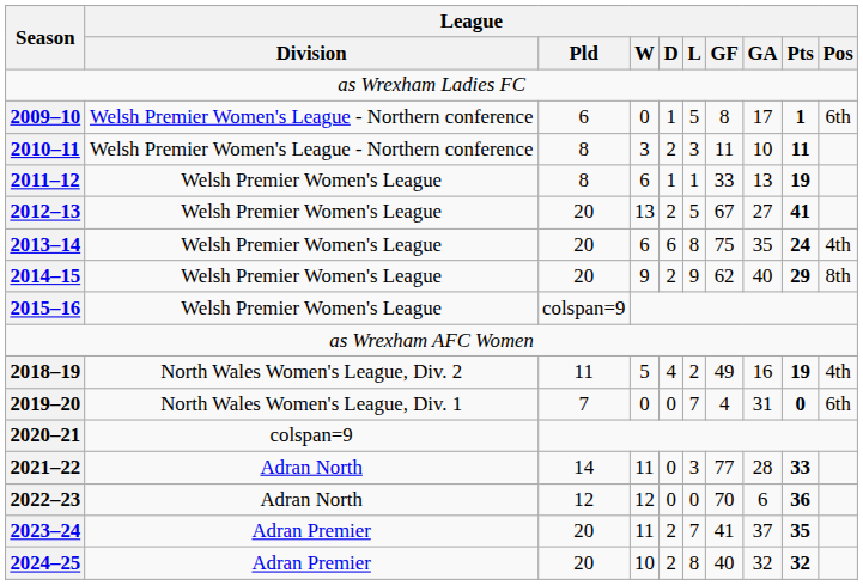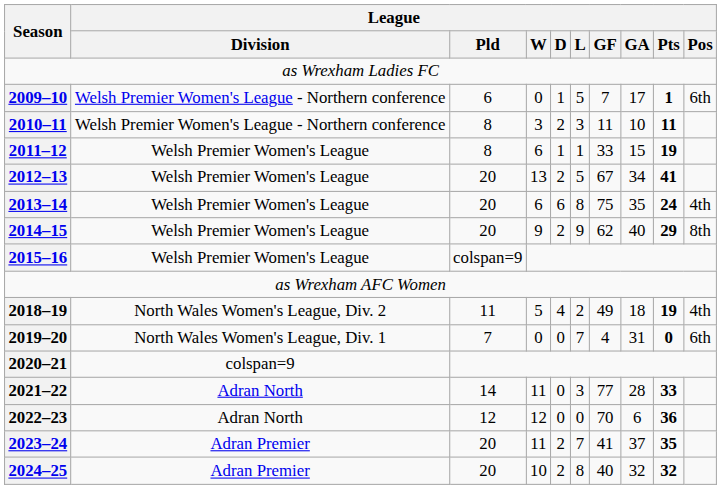2009–10 | League / GF: 8 -> 7
2011–12 | League / GA: 13 -> 15
2012–13 | League / GA: 27 -> 34
2018–19 | League / GA: 16 -> 18
